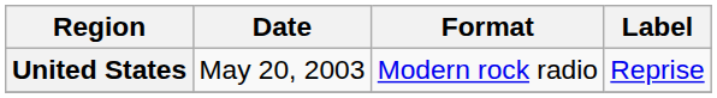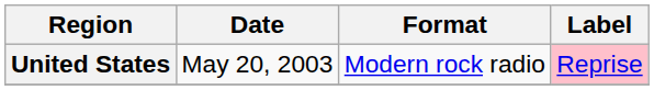United States | Label: no background -> pink background
